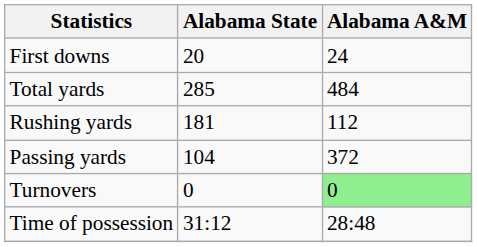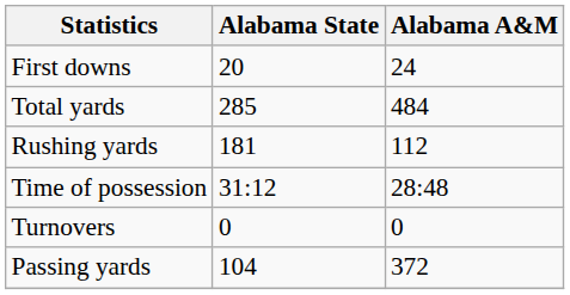rows swapped: Passing yards <-> Time of possession
Turnovers | Alabama A&M: lightgreen background -> no background
